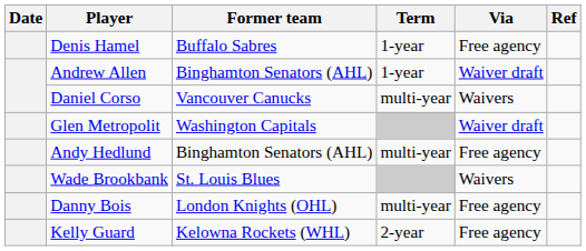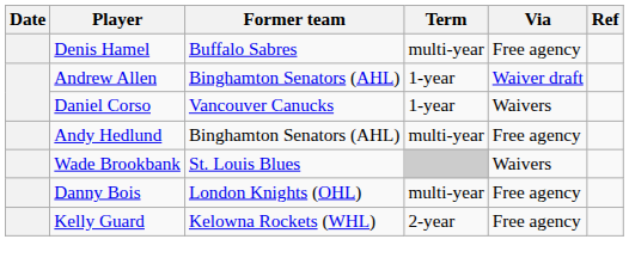Denis Hamel | Term: 1-year -> multi-year
Daniel Corso | Term: multi-year -> 1-year
- row: Glen Metropolit | Washington Capitals | Waiver draft
